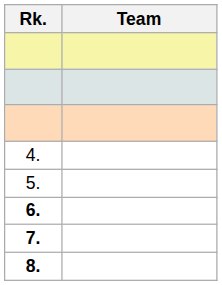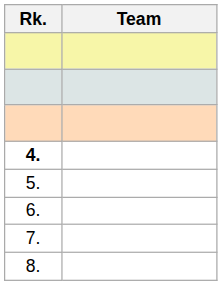row 5 | Rk.: normal -> bold
row 7 | Rk.: bold -> normal
row 8 | Rk.: bold -> normal
row 9 | Rk.: bold -> normal
